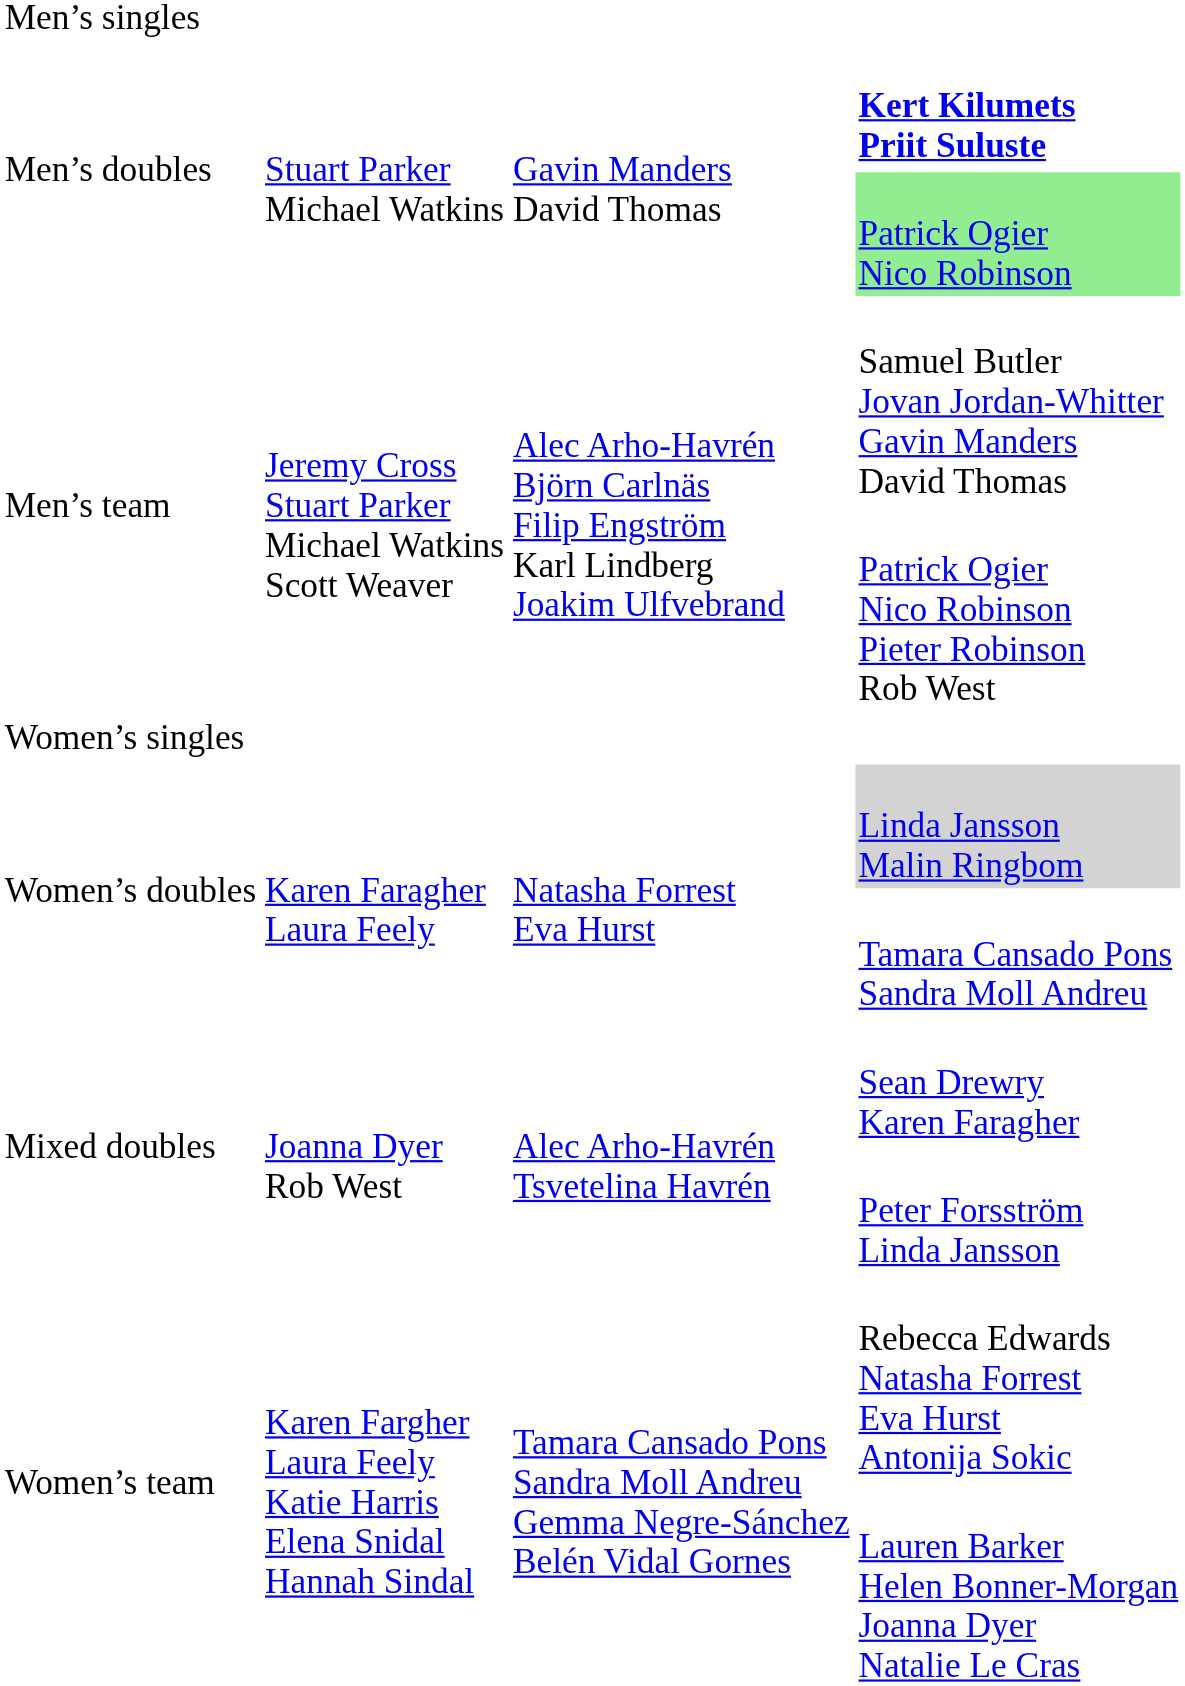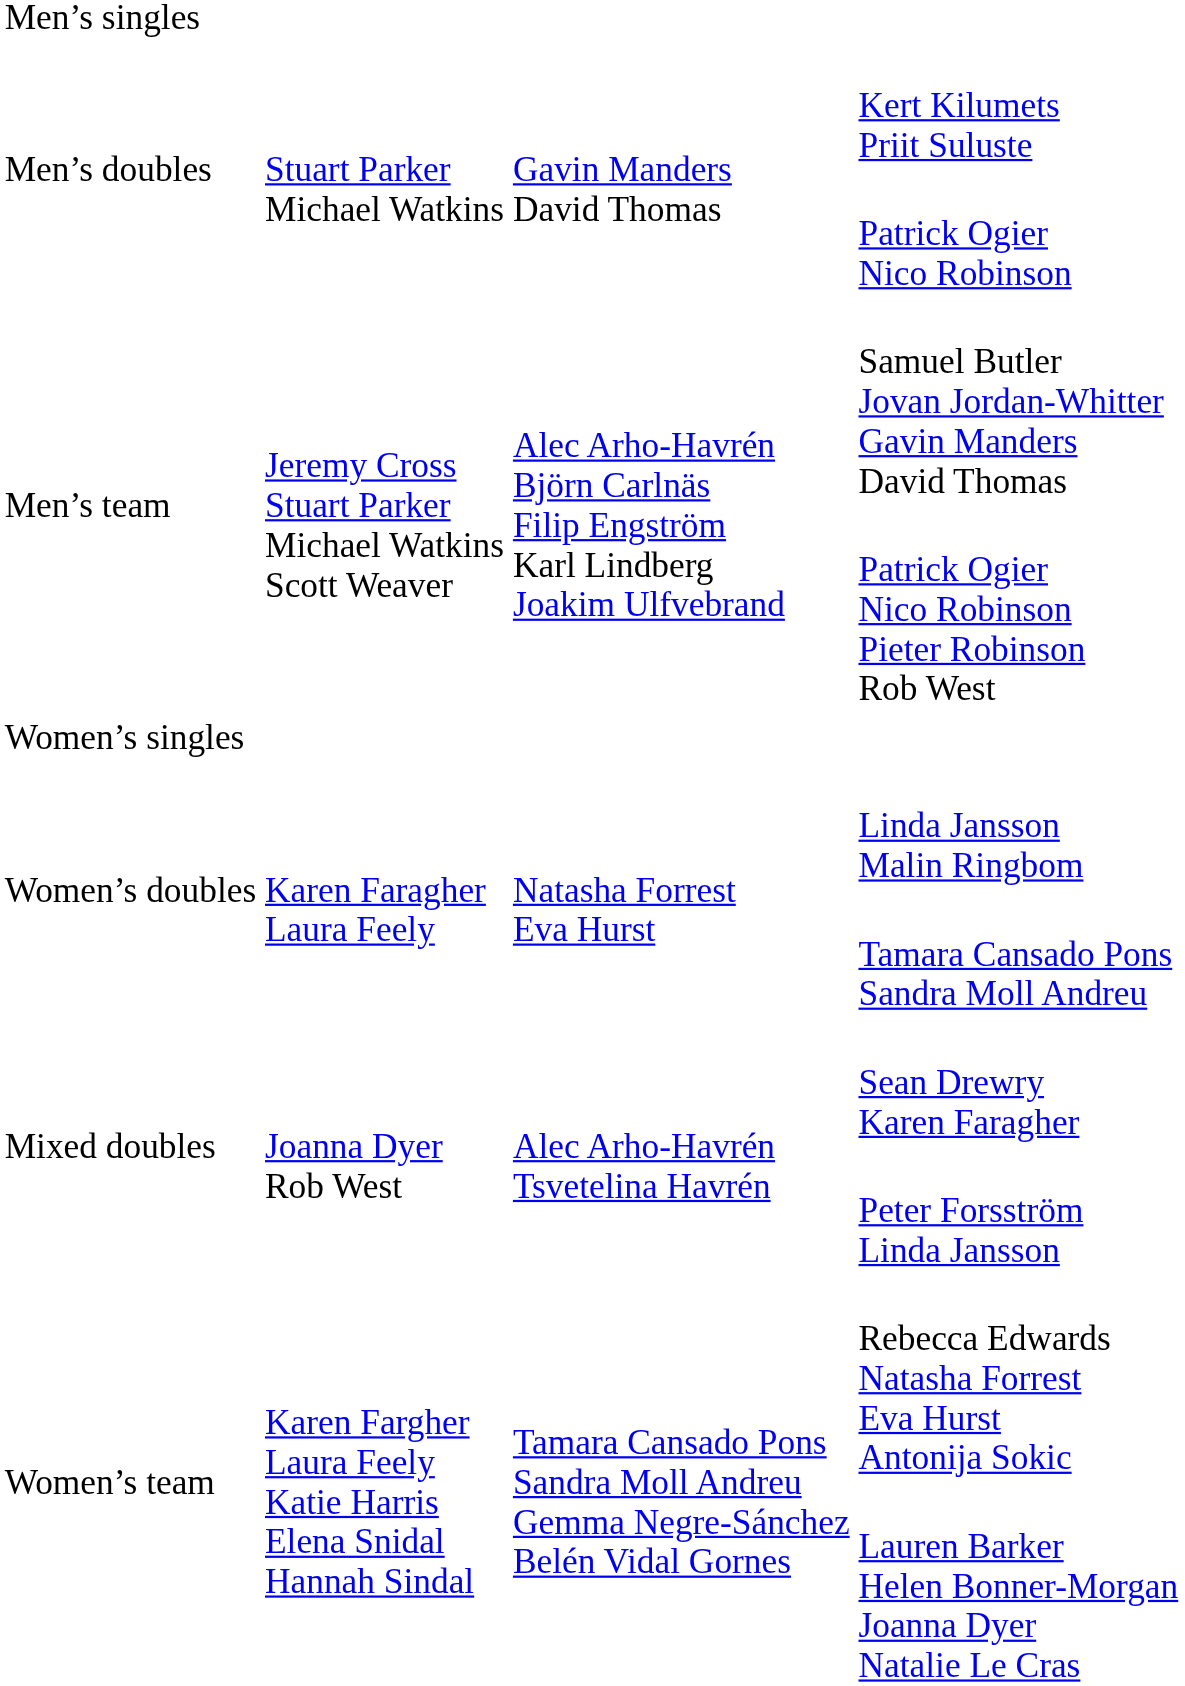Kert Kilumets Priit Suluste | column 4: bold -> normal
Patrick Ogier Nico Robinson | column 4: lightgreen background -> no background
Linda Jansson Malin Ringbom | column 4: lightgrey background -> no background
